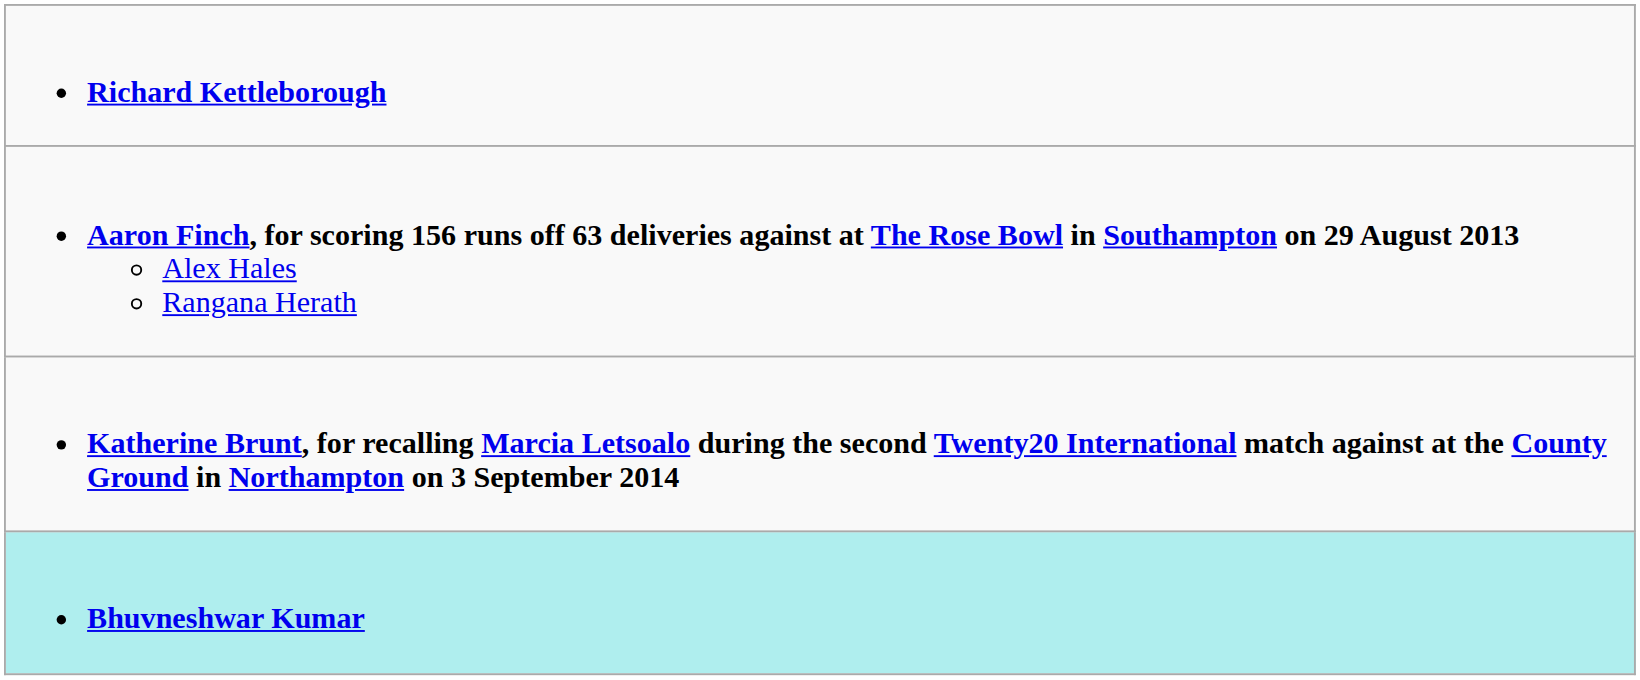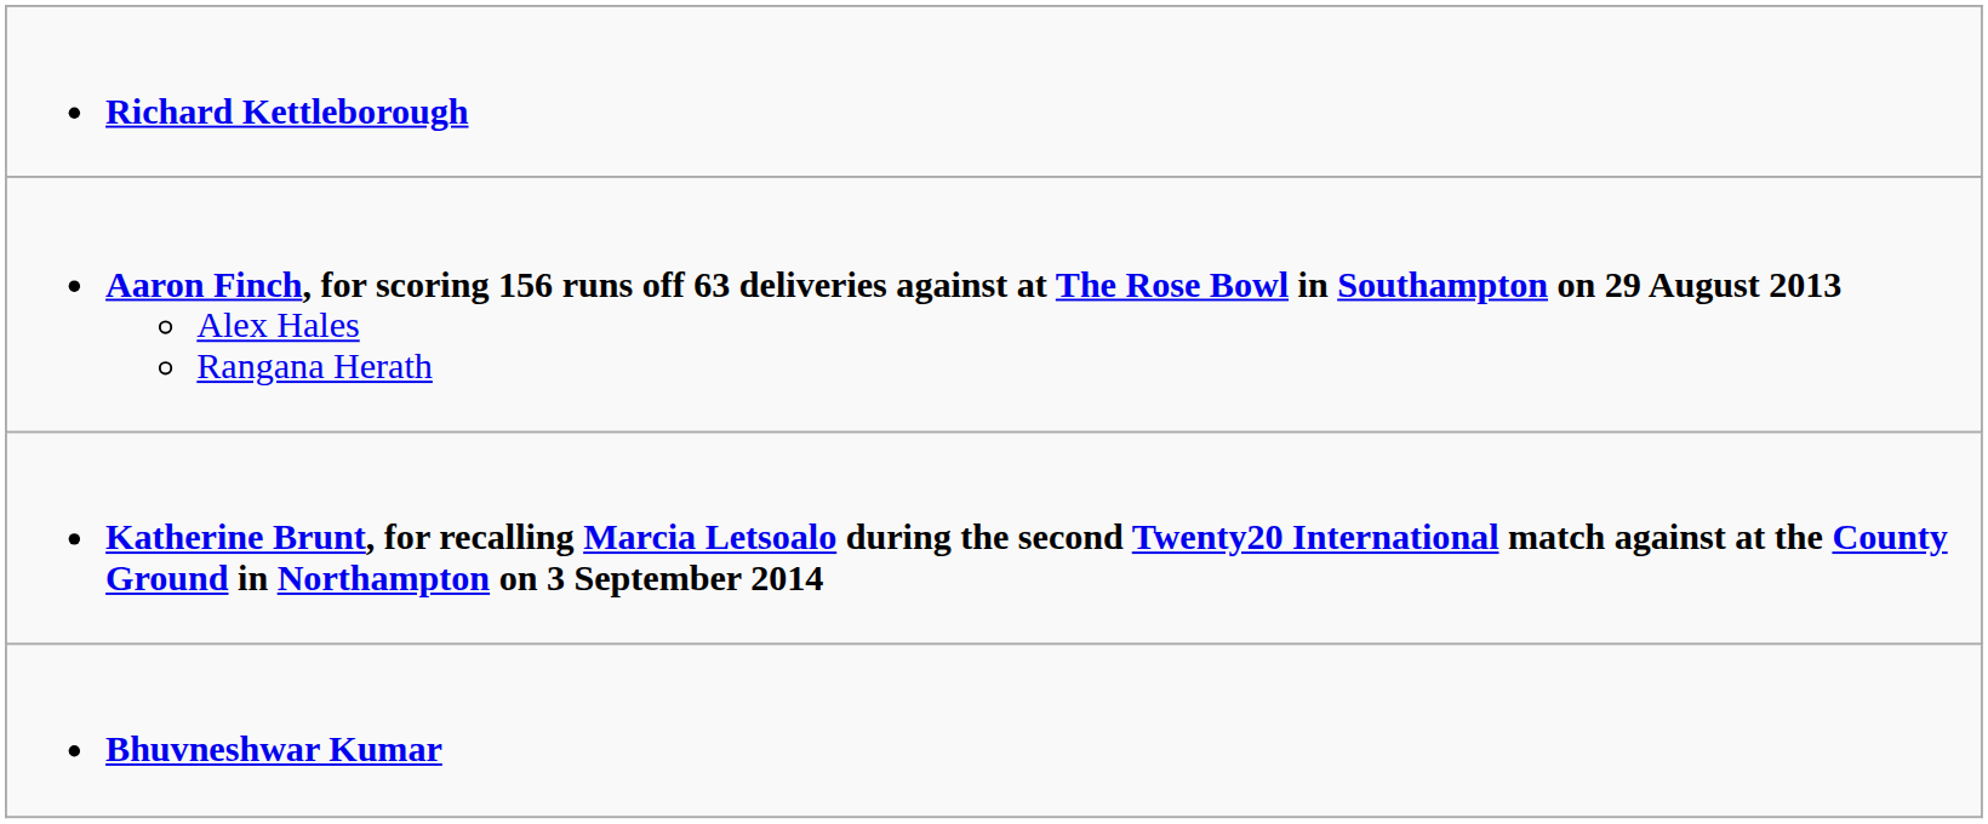row 4 | column 1: paleturquoise background -> no background
